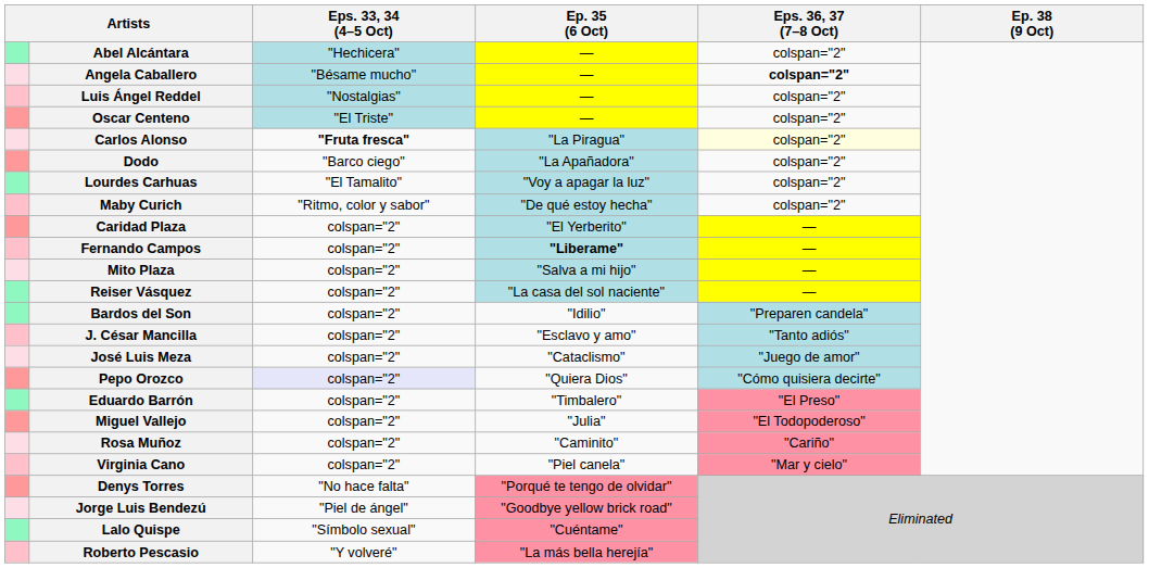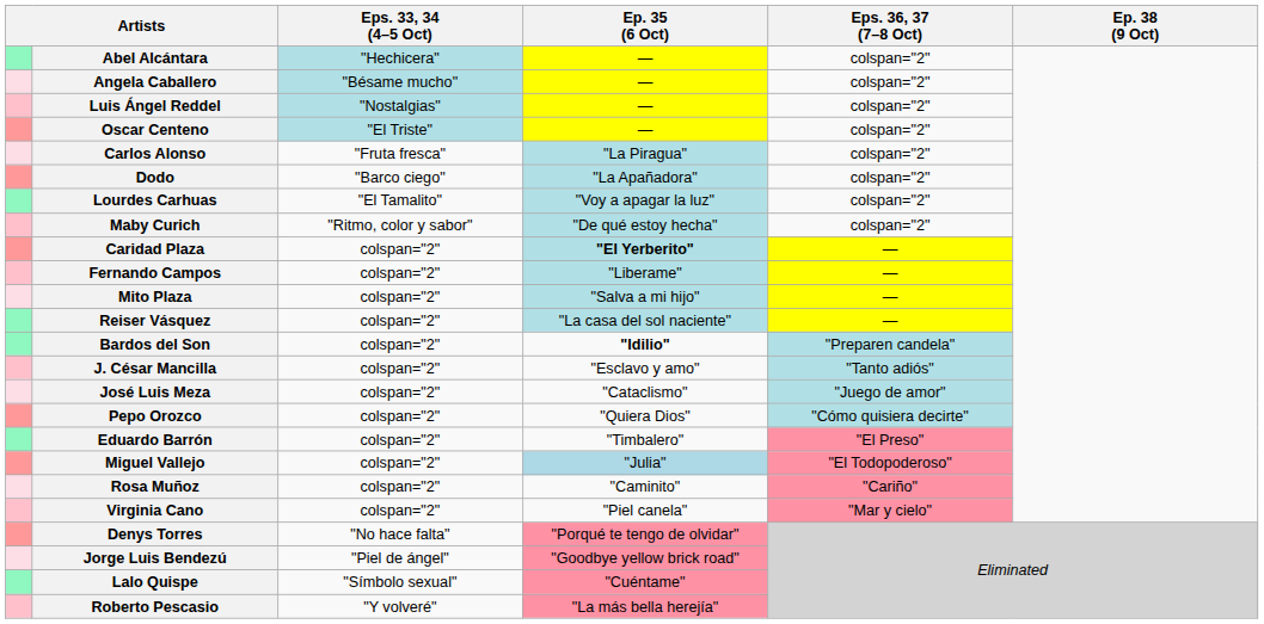Angela Caballero | Eps. 36, 37 (7–8 Oct): bold -> normal
Carlos Alonso | Eps. 33, 34 (4–5 Oct): bold -> normal
Carlos Alonso | Eps. 36, 37 (7–8 Oct): lightyellow background -> no background
Caridad Plaza | Ep. 35 (6 Oct): normal -> bold
Fernando Campos | Ep. 35 (6 Oct): bold -> normal
Bardos del Son | Ep. 35 (6 Oct): normal -> bold
Pepo Orozco | Eps. 33, 34 (4–5 Oct): lavender background -> no background
Miguel Vallejo | Ep. 35 (6 Oct): no background -> lightblue background
